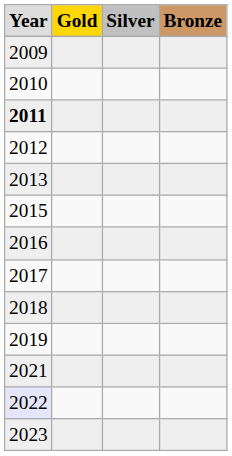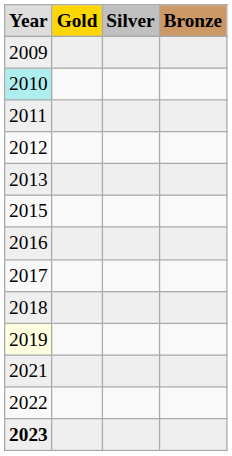2010 | column 1: no background -> paleturquoise background
2011 | column 1: bold -> normal
2019 | column 1: no background -> lightyellow background
2022 | column 1: lavender background -> no background
2023 | column 1: normal -> bold
